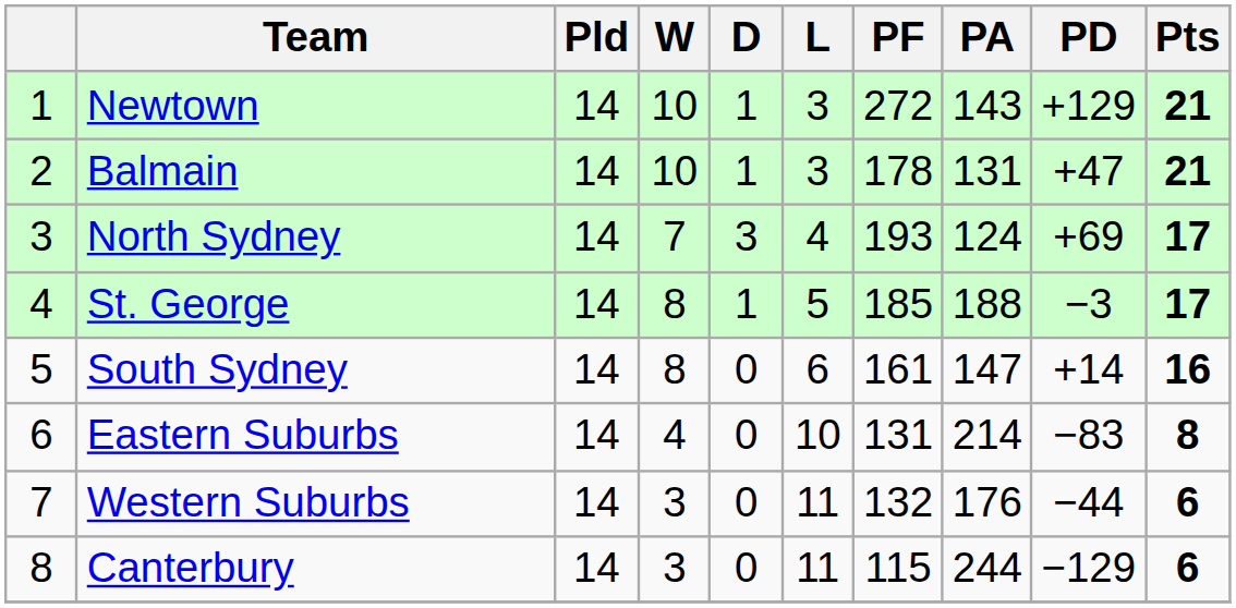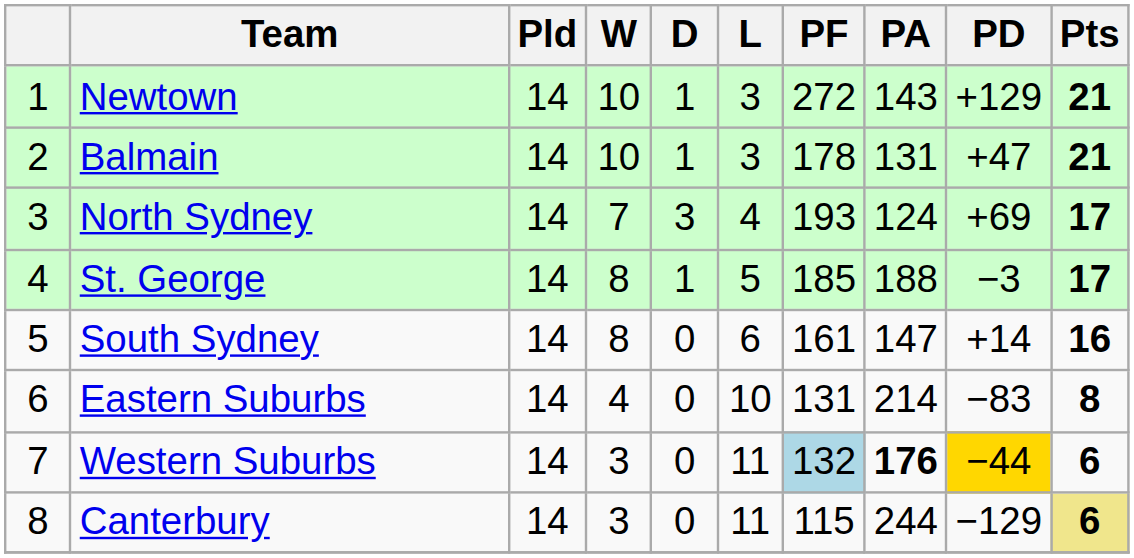Western Suburbs | PF: no background -> lightblue background
Western Suburbs | PA: normal -> bold
Western Suburbs | PD: no background -> gold background
Canterbury | Pts: no background -> khaki background
